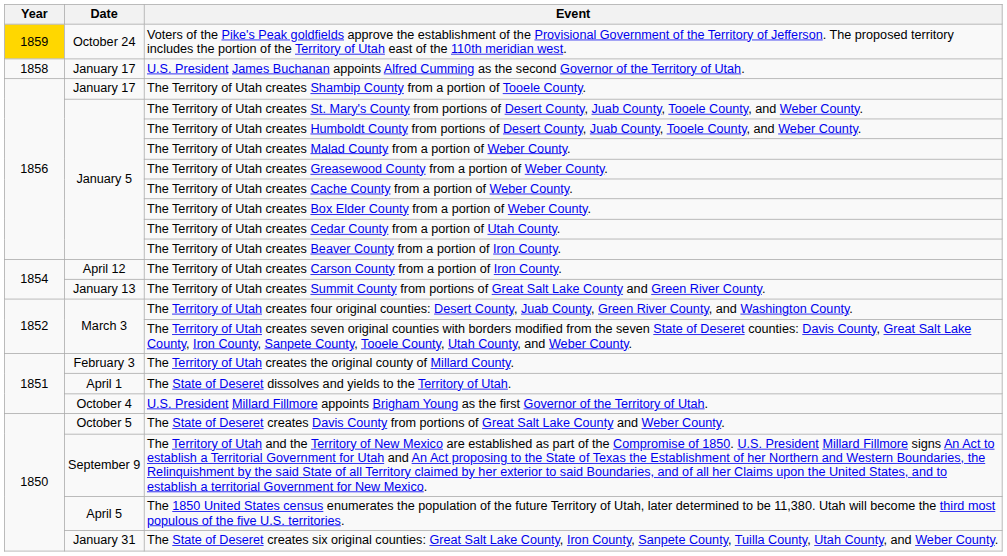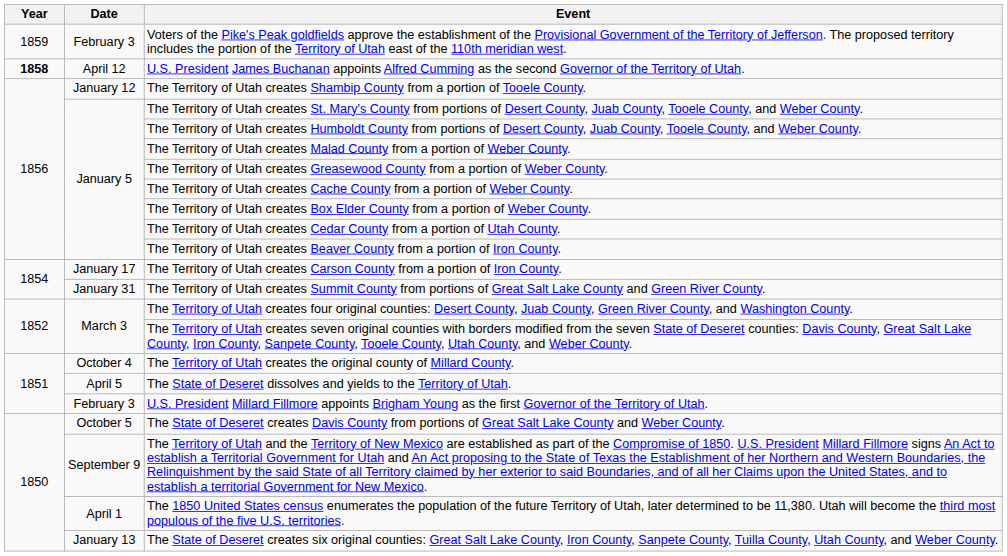row 2 | Year: gold background -> no background
row 2 | Date: October 24 -> February 3
row 3 | Year: normal -> bold
row 3 | Date: January 17 -> April 12
row 4 | Date: January 17 -> January 12
row 13 | Date: April 12 -> January 17
row 14 | Date: January 13 -> January 31
row 17 | Date: February 3 -> October 4
row 18 | Date: April 1 -> April 5
row 19 | Date: October 4 -> February 3
row 22 | Date: April 5 -> April 1
row 23 | Date: January 31 -> January 13
